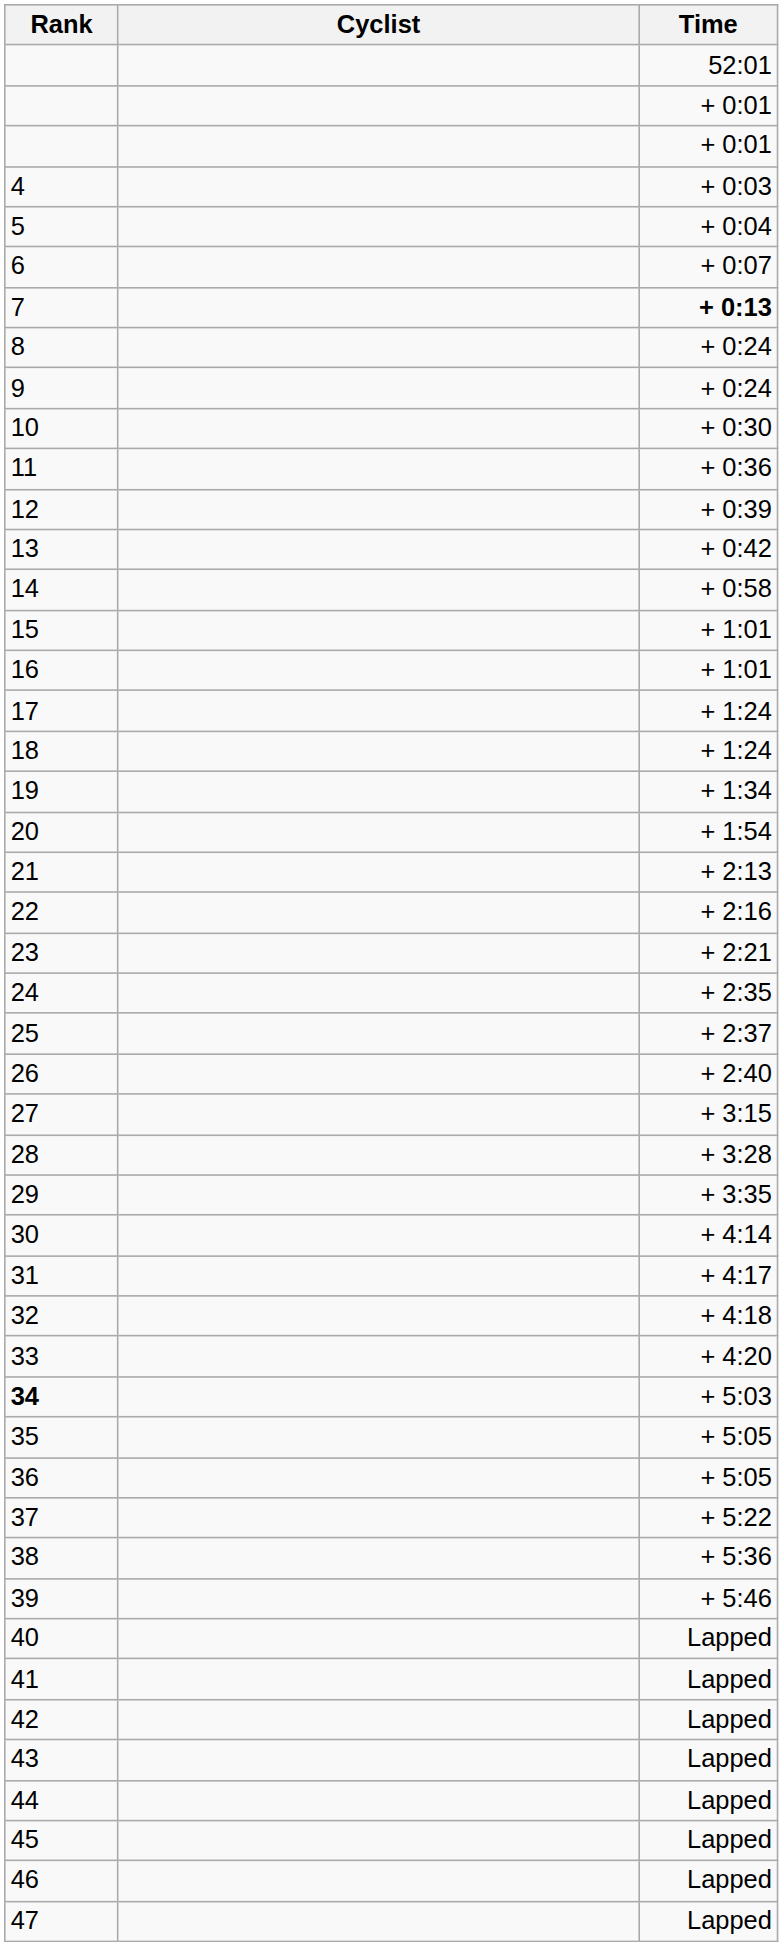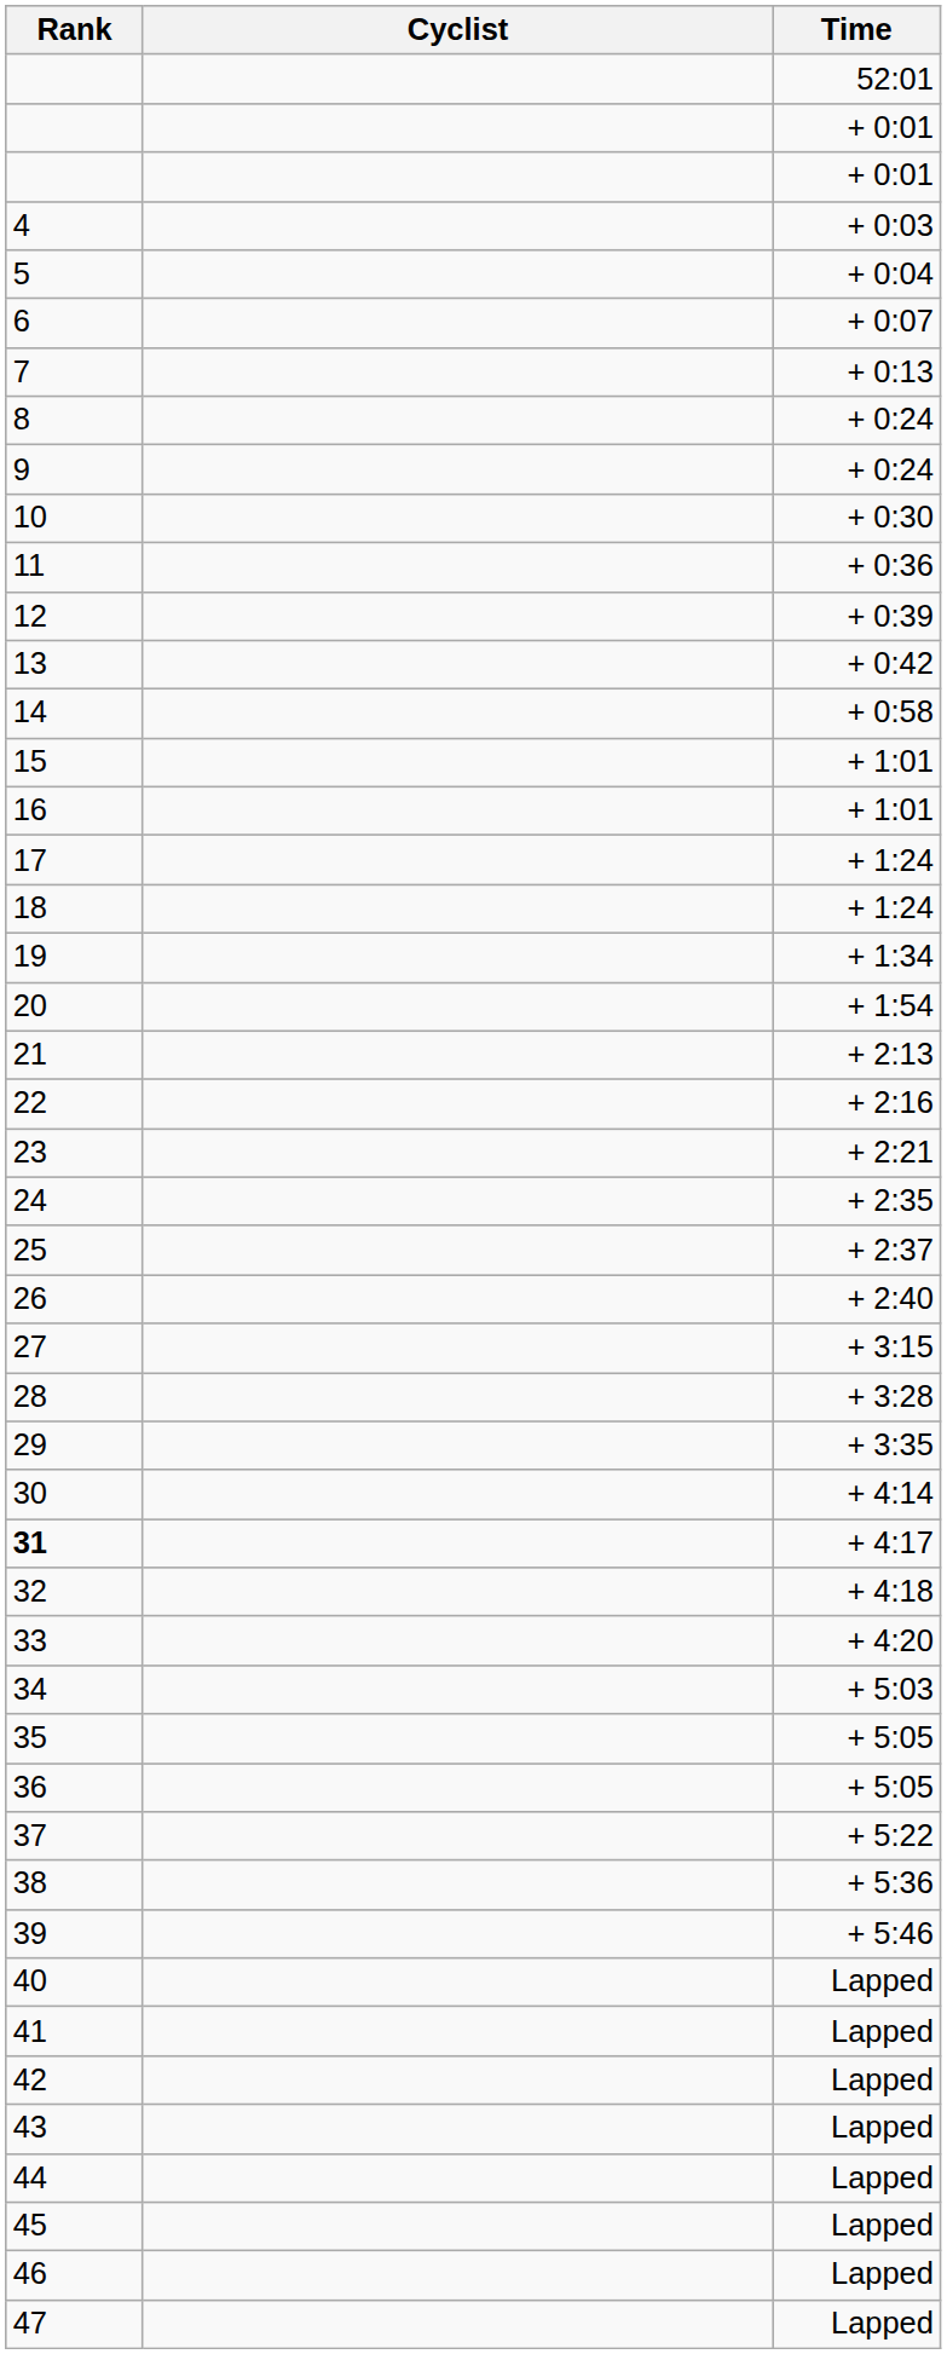7 | Time: bold -> normal
31 | Rank: normal -> bold
34 | Rank: bold -> normal
